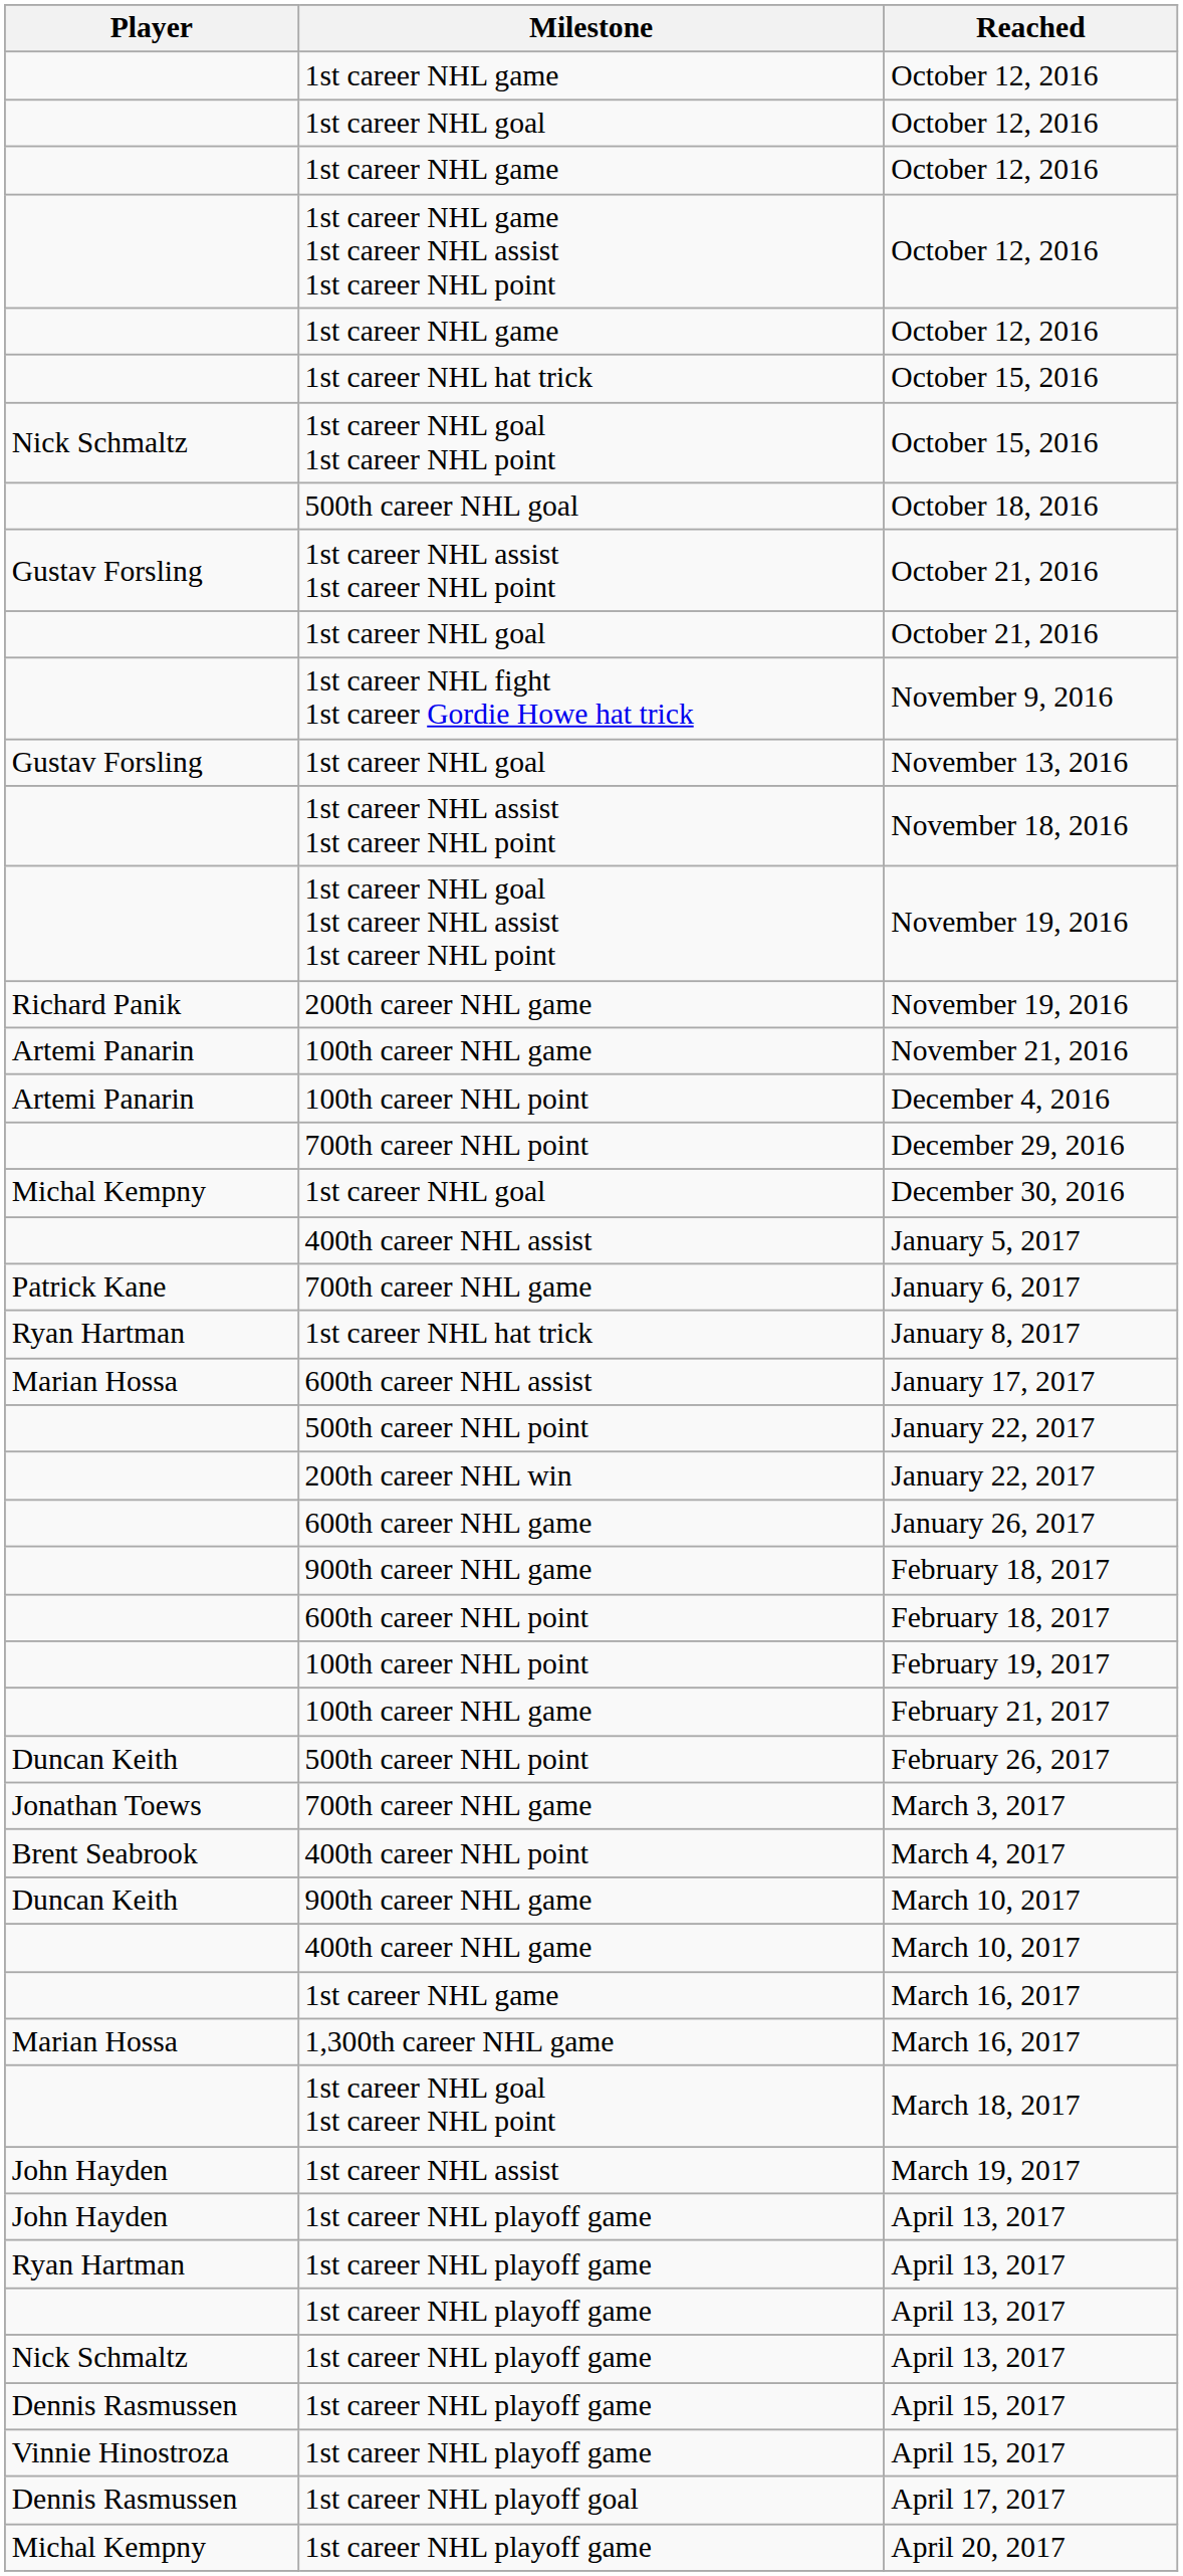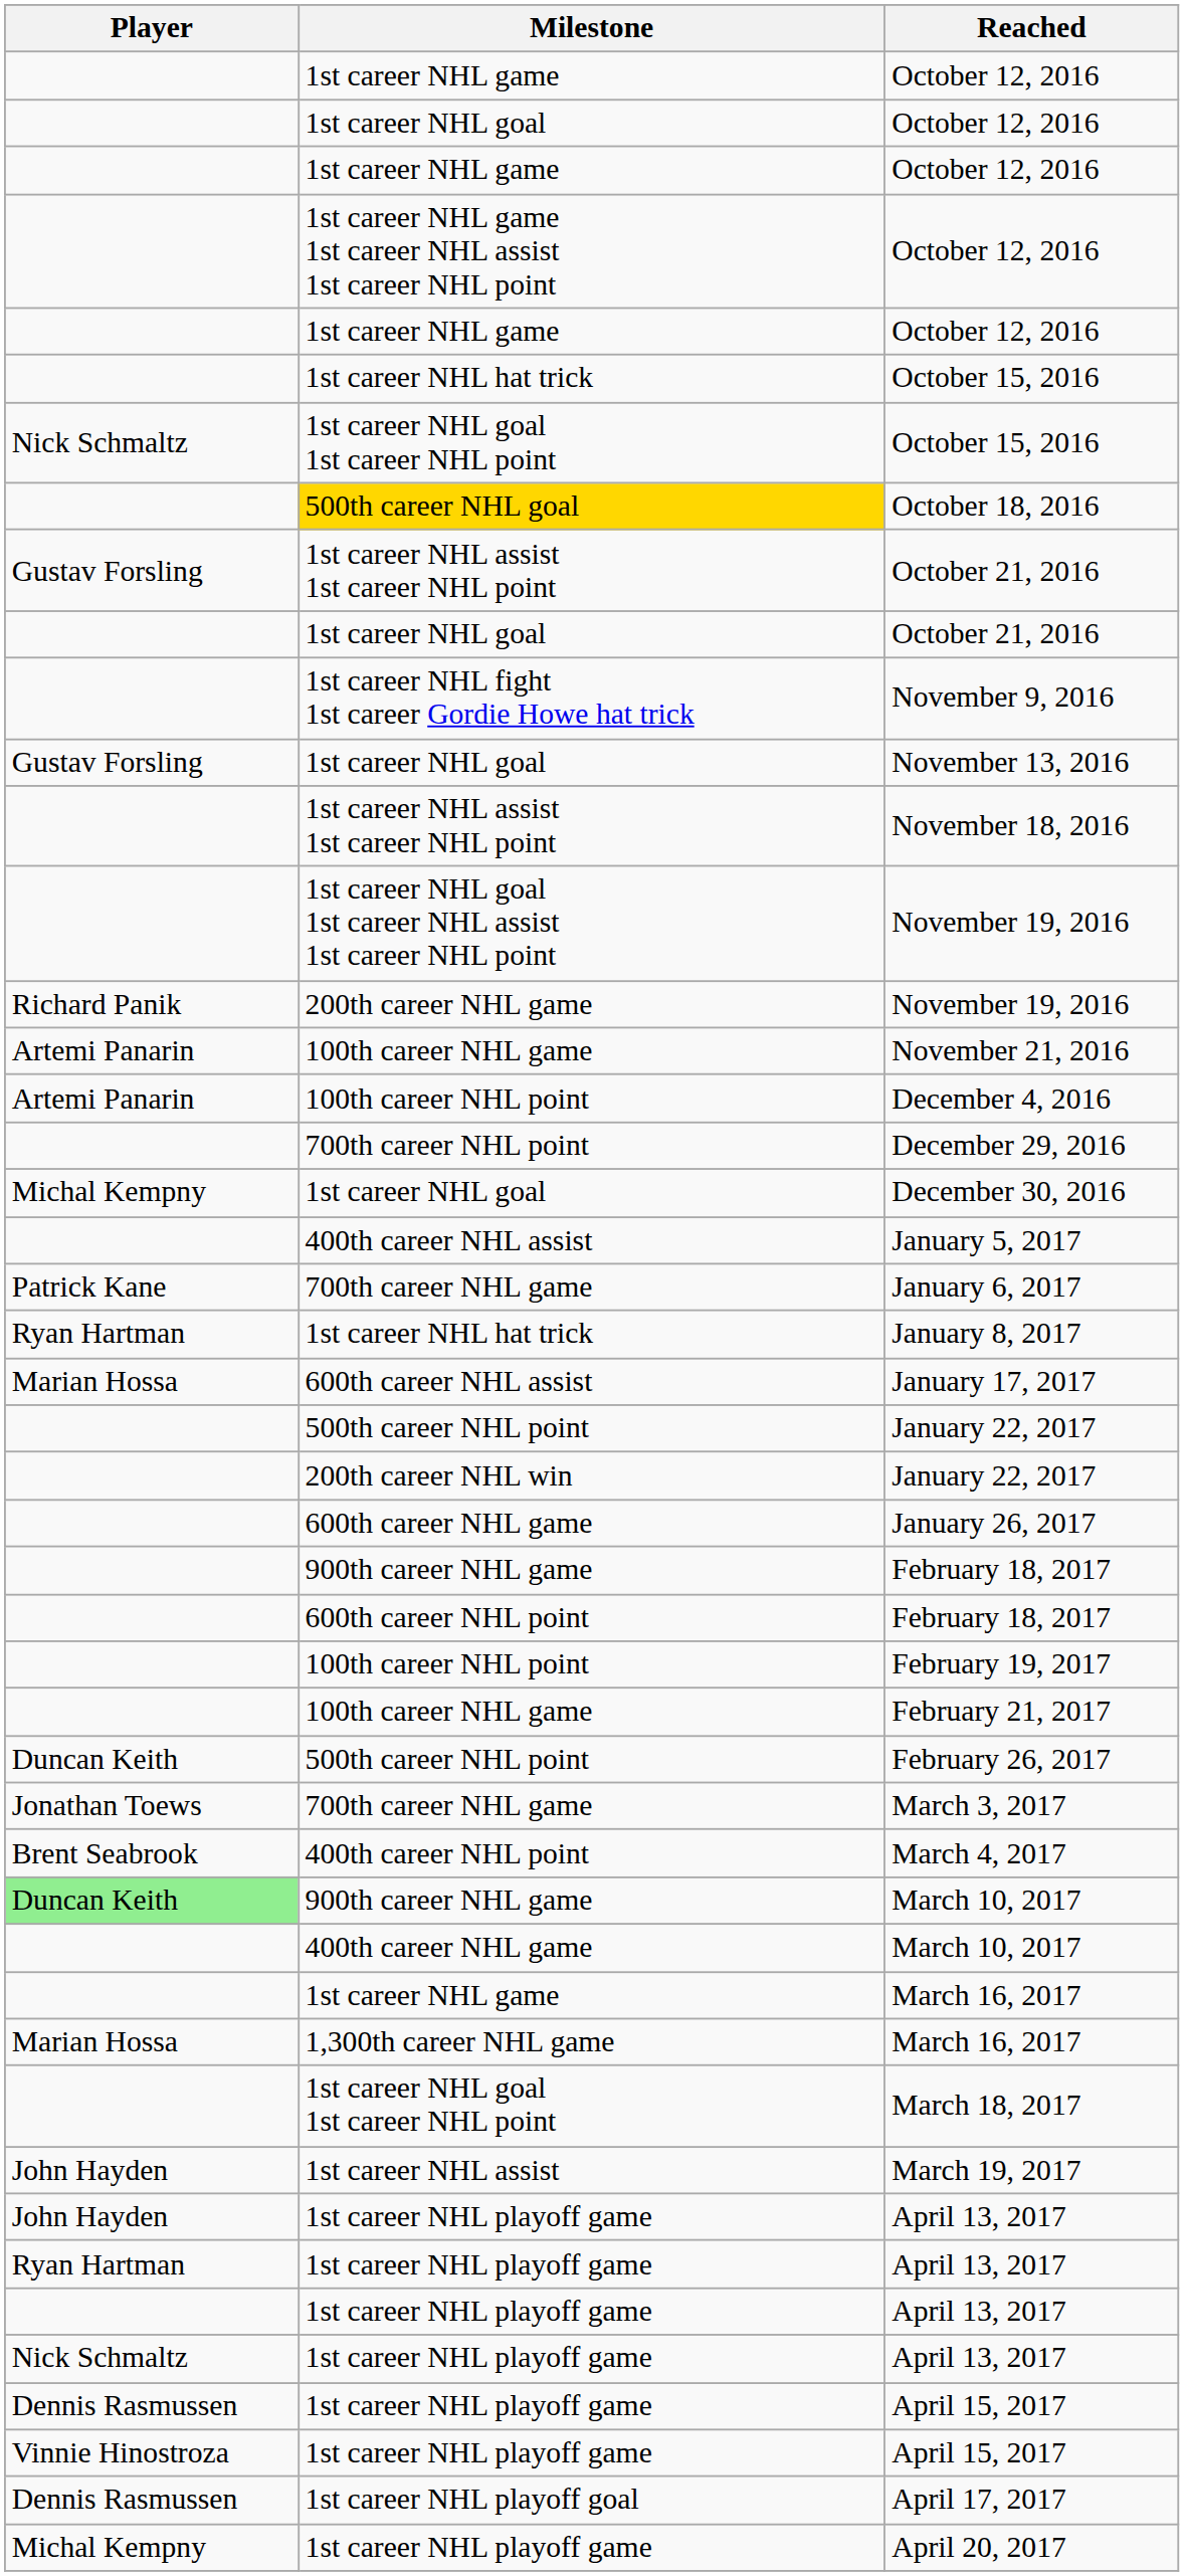row 9 | Milestone: no background -> gold background
row 35 | Player: no background -> lightgreen background
